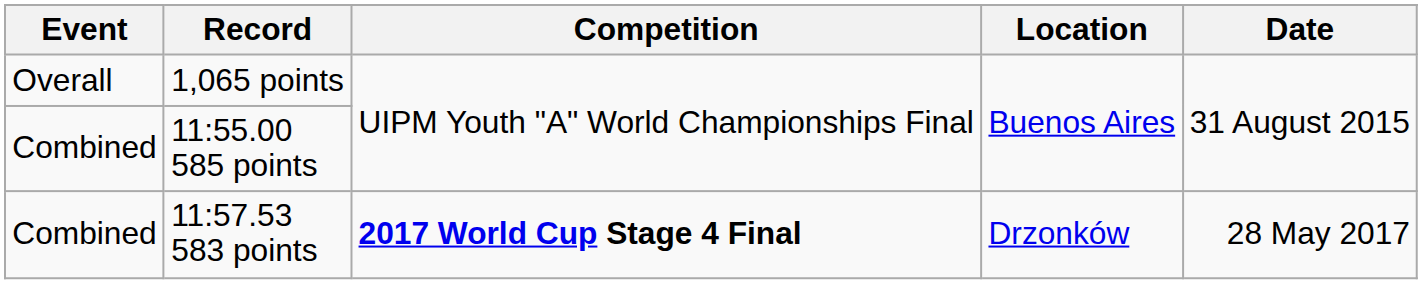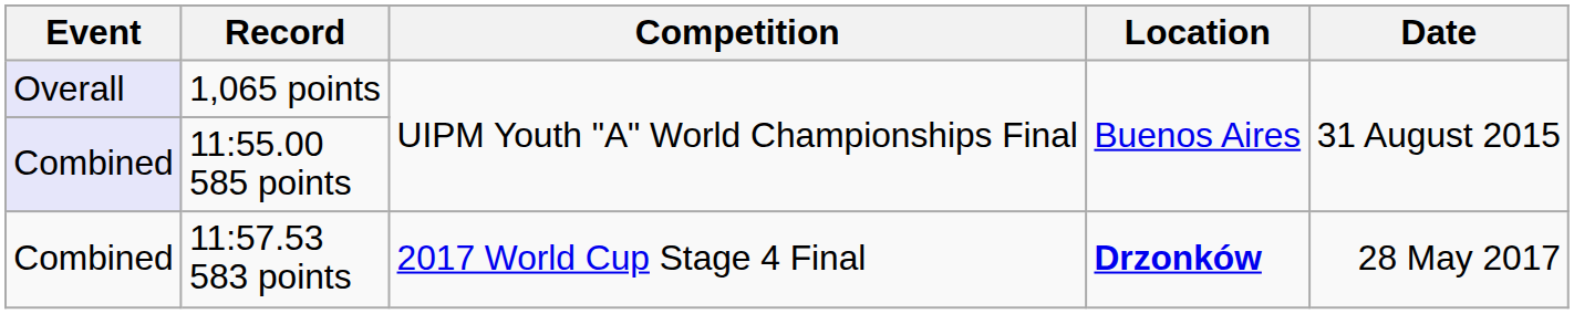row 2 | Event: no background -> lavender background
row 3 | Event: no background -> lavender background
row 4 | Competition: bold -> normal
row 4 | Location: normal -> bold
